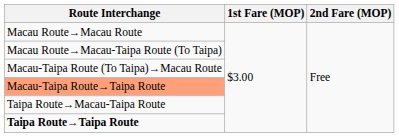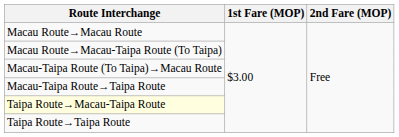Macau-Taipa Route→Taipa Route | Route Interchange: lightsalmon background -> no background
Taipa Route→Macau-Taipa Route | Route Interchange: no background -> lightyellow background
Taipa Route→Taipa Route | Route Interchange: bold -> normal
